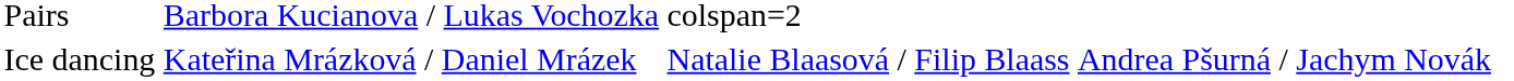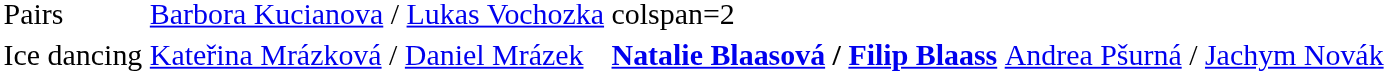Ice dancing | column 3: normal -> bold
